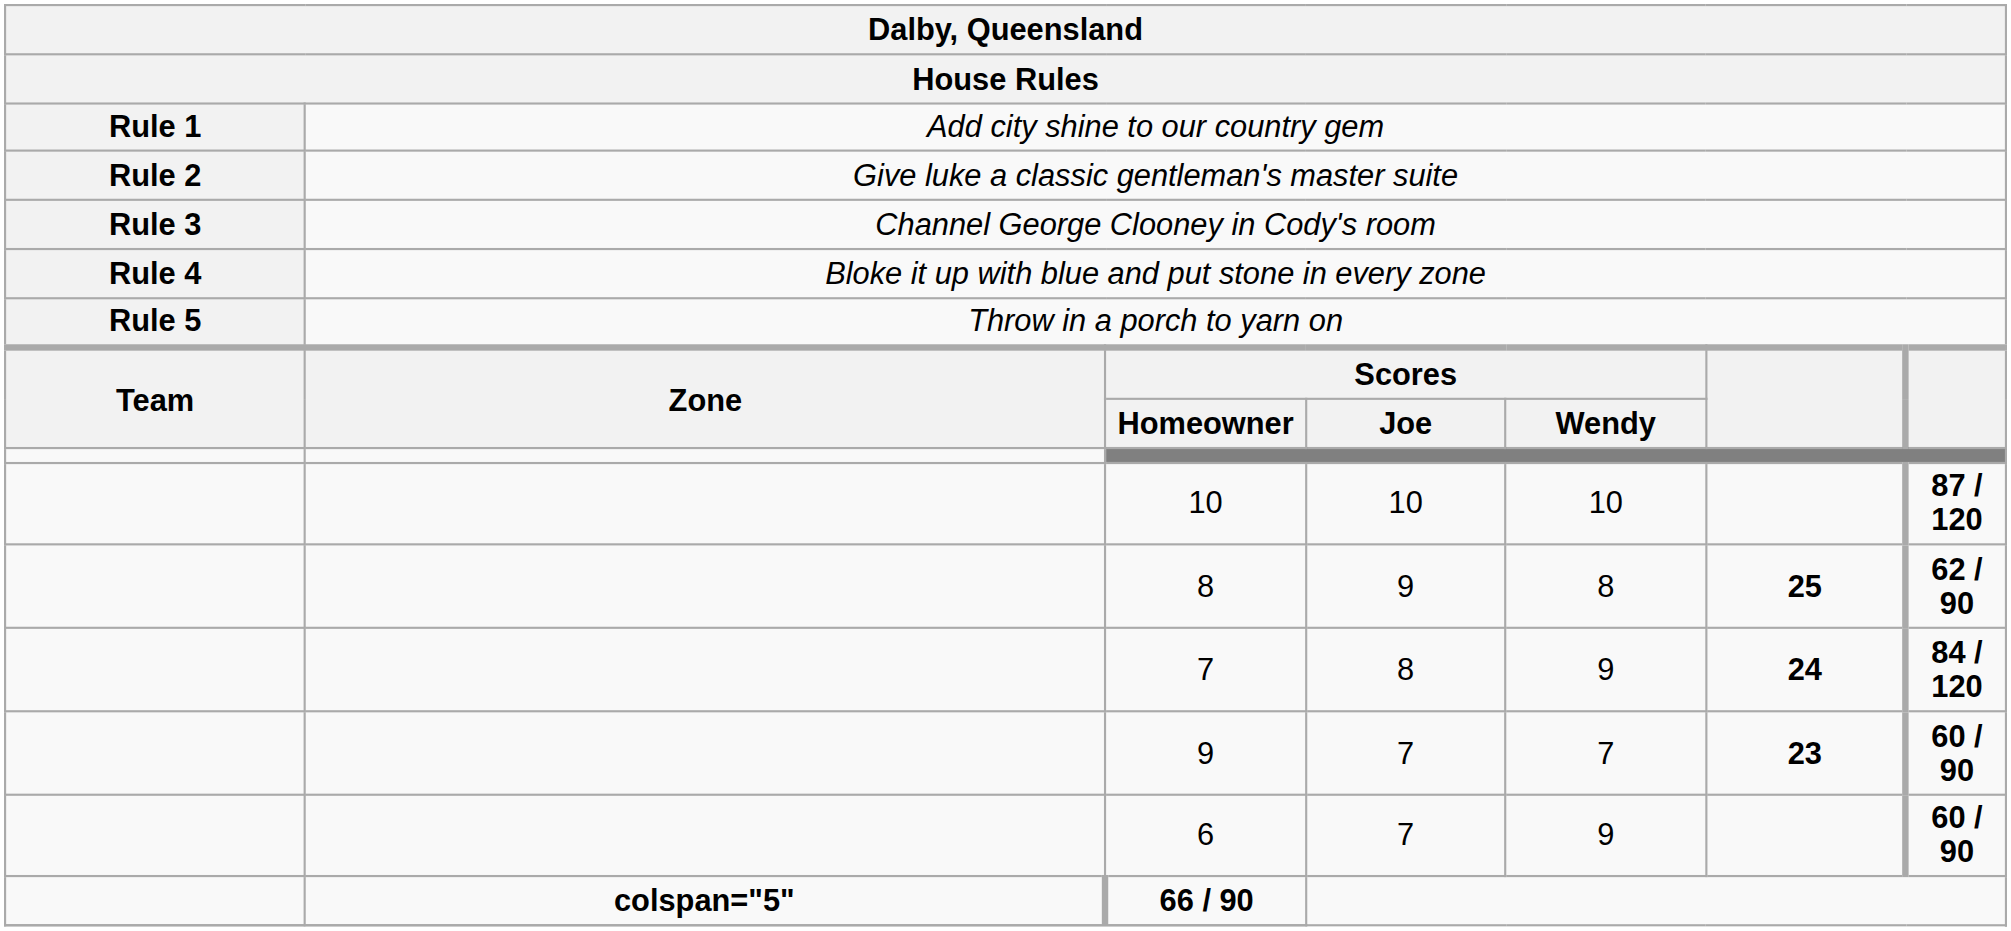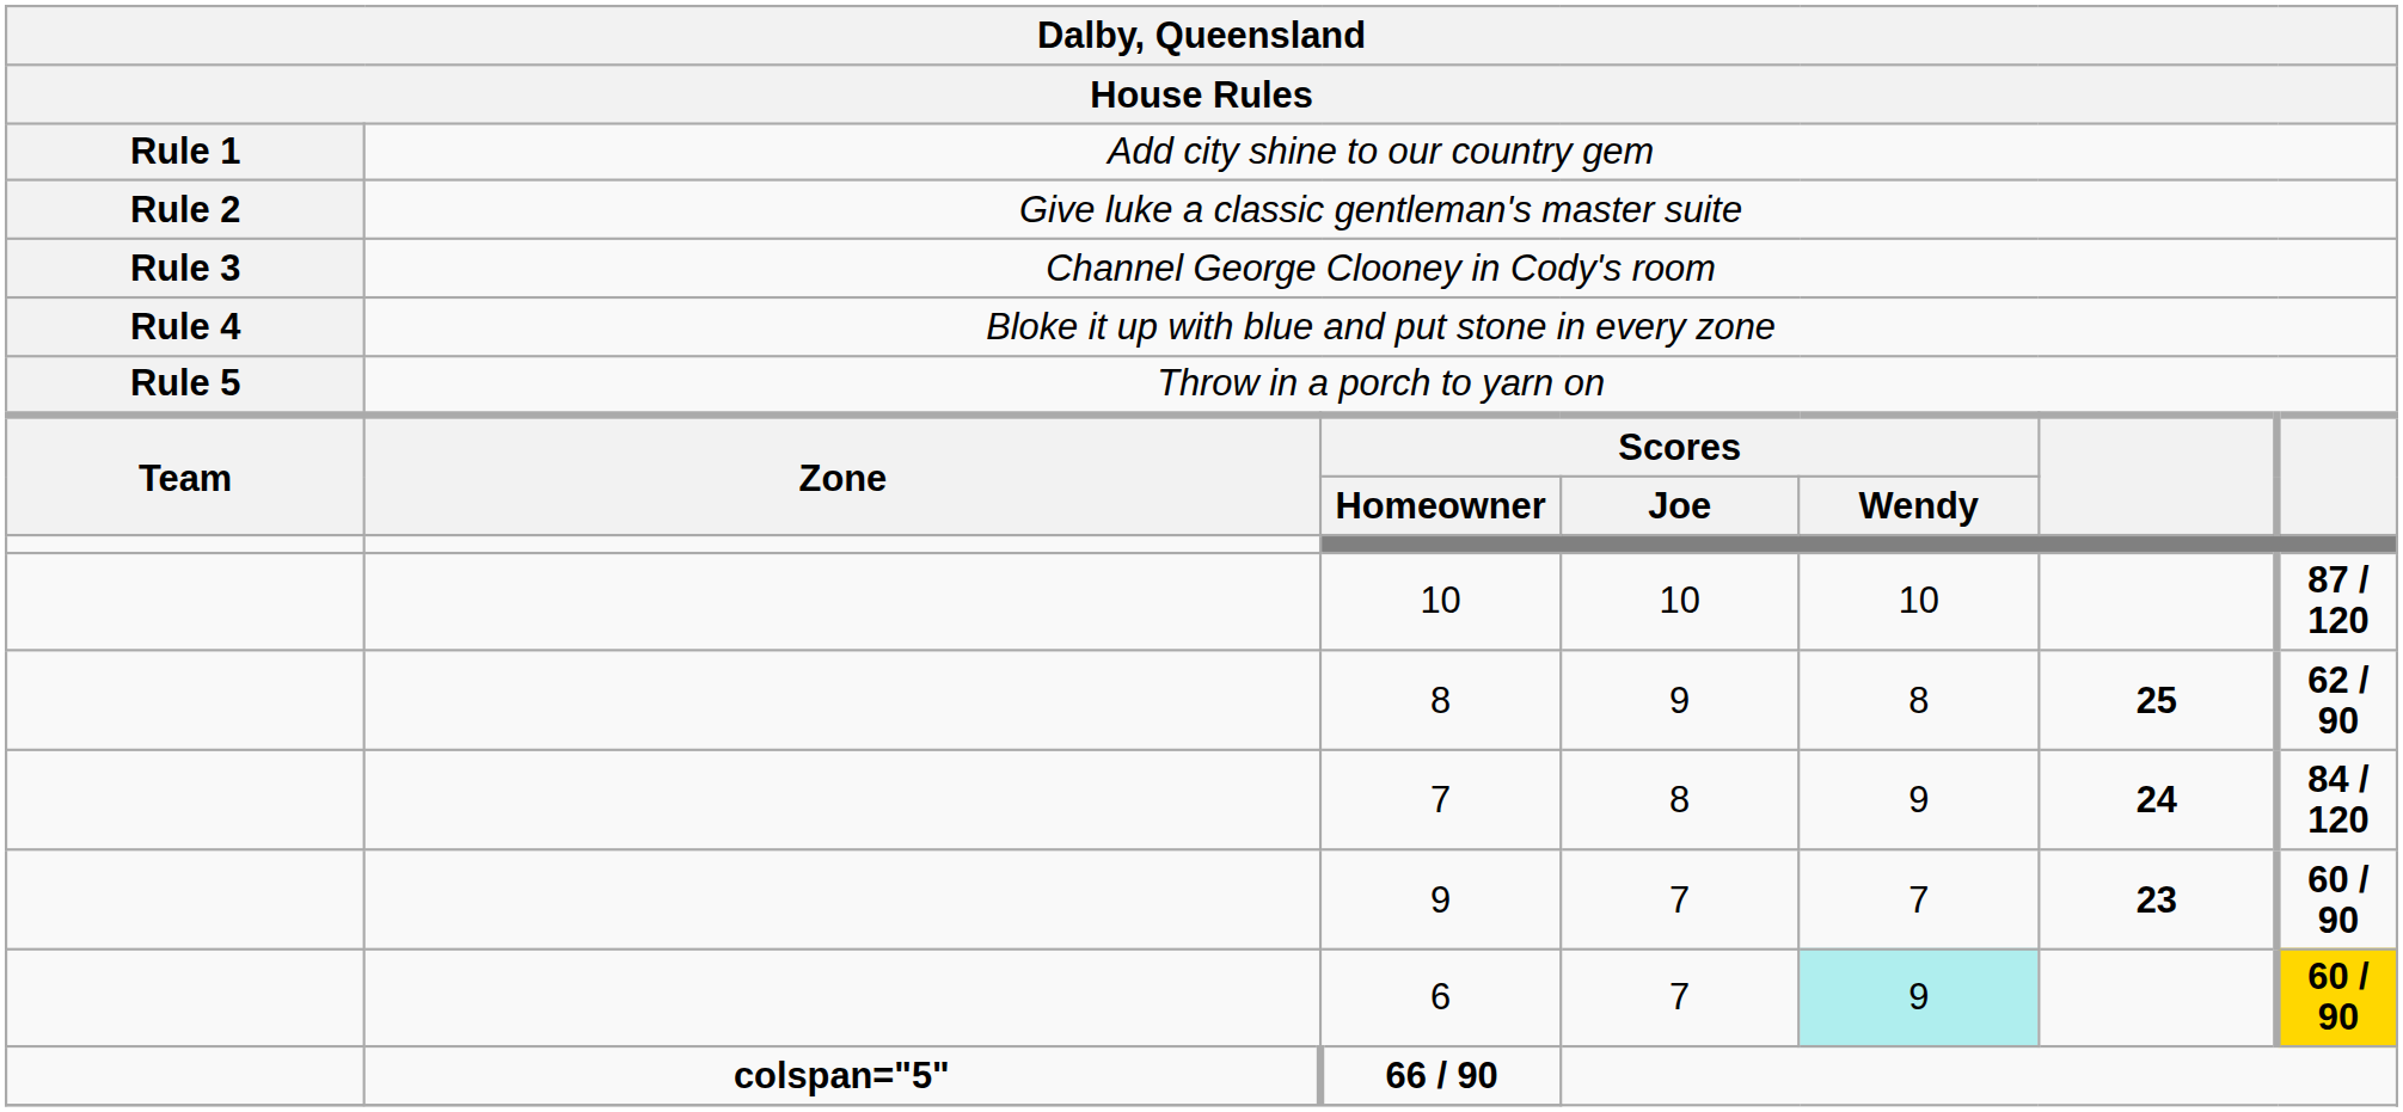6 | column 5: no background -> paleturquoise background
6 | column 7: no background -> gold background
